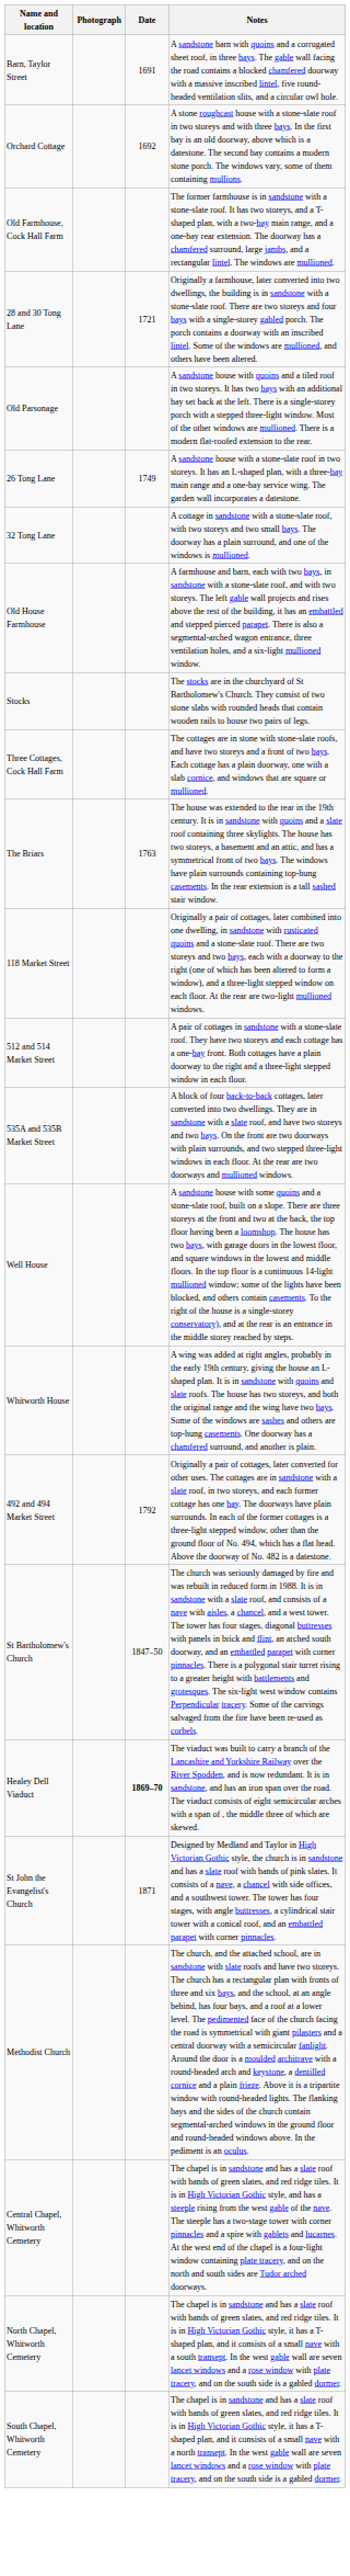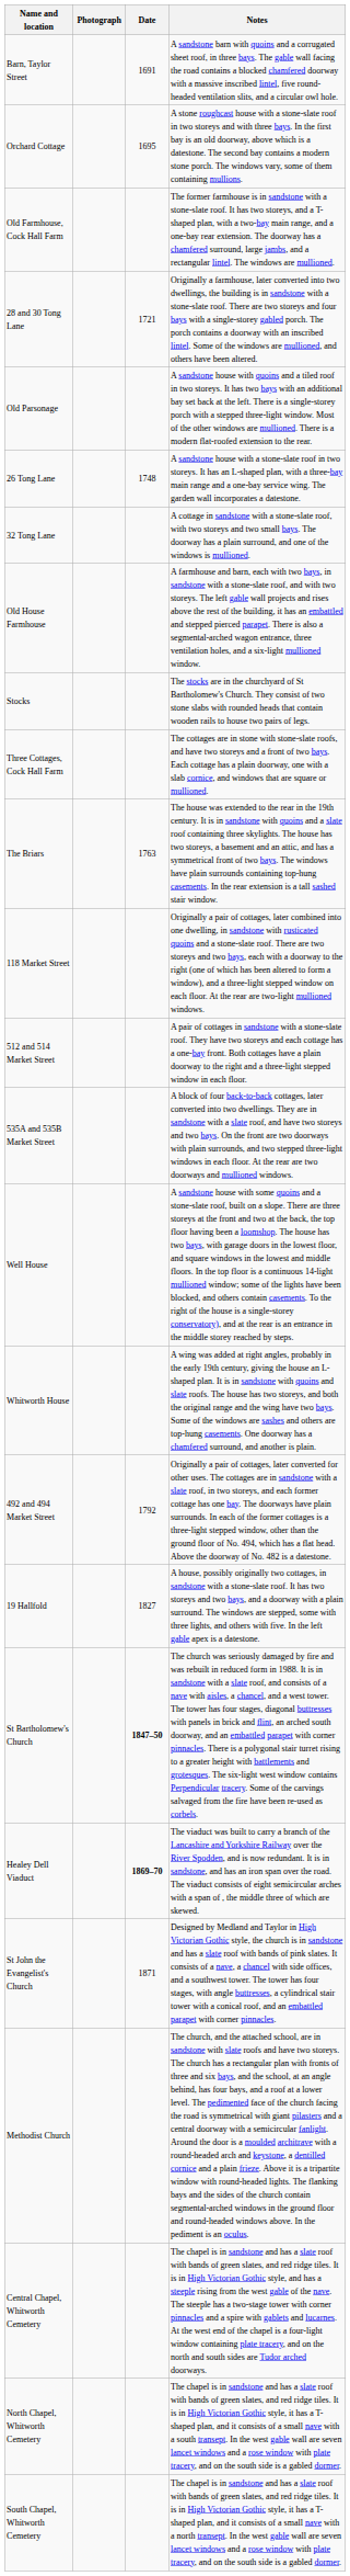Orchard Cottage | Date: 1692 -> 1695
26 Tong Lane | Date: 1749 -> 1748
+ row: 19 Hallfold | 1827 | A house, possibly originally two cottages, in sandstone with a stone-slate roof. It has two storeys and two bays, and a doorway with a plain surround. The windows are stepped, some with three lights, and others with five. In the left gable apex is a datestone.
St Bartholomew's Church | Date: normal -> bold
